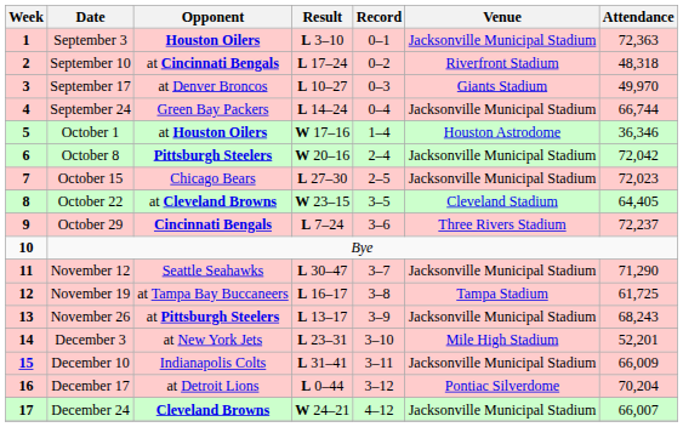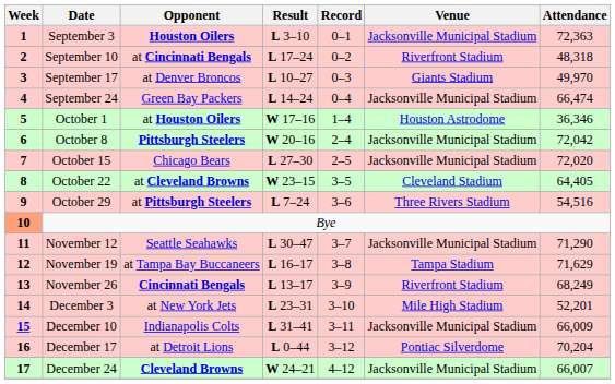September 24 | Attendance: 66,744 -> 66,474
October 15 | Attendance: 72,023 -> 72,020
October 29 | Opponent: Cincinnati Bengals -> at Pittsburgh Steelers
October 29 | Attendance: 72,237 -> 54,516
Bye | Week: no background -> lightsalmon background
November 19 | Attendance: 61,725 -> 71,629
November 26 | Opponent: at Pittsburgh Steelers -> Cincinnati Bengals
November 26 | Venue: Jacksonville Municipal Stadium -> Riverfront Stadium
November 26 | Attendance: 68,243 -> 68,249
